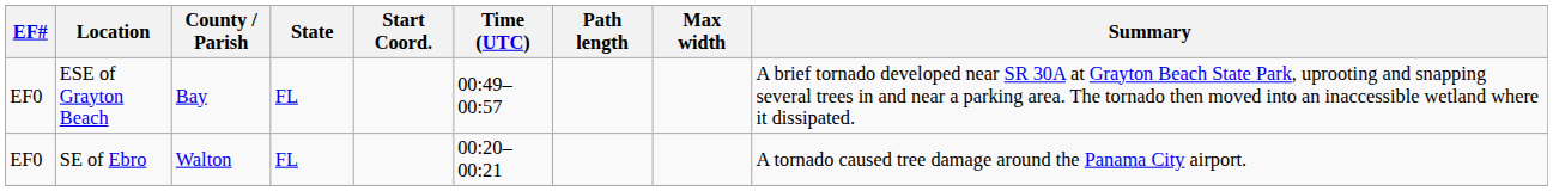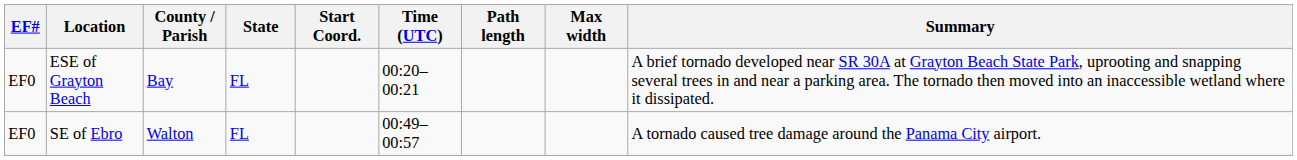ESE of Grayton Beach | Time (UTC): 00:49–00:57 -> 00:20–00:21
SE of Ebro | Time (UTC): 00:20–00:21 -> 00:49–00:57
